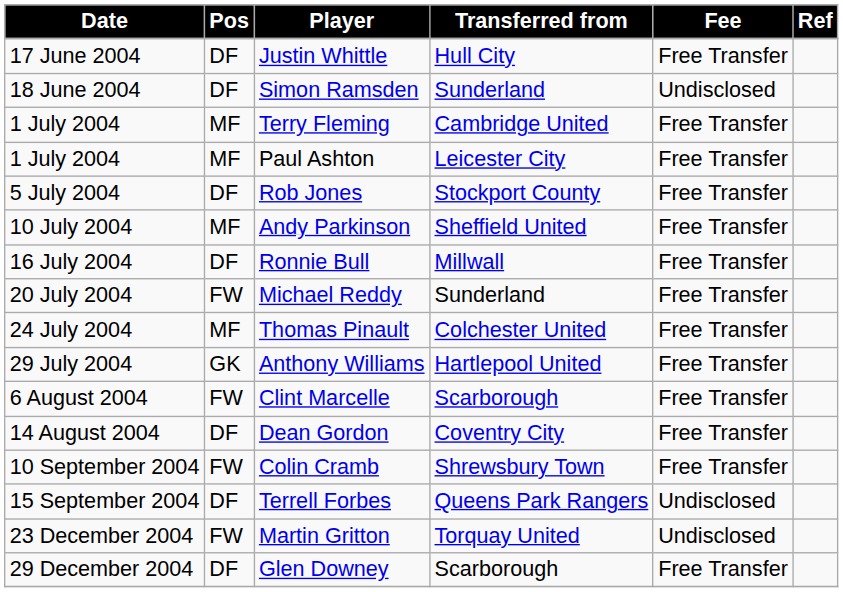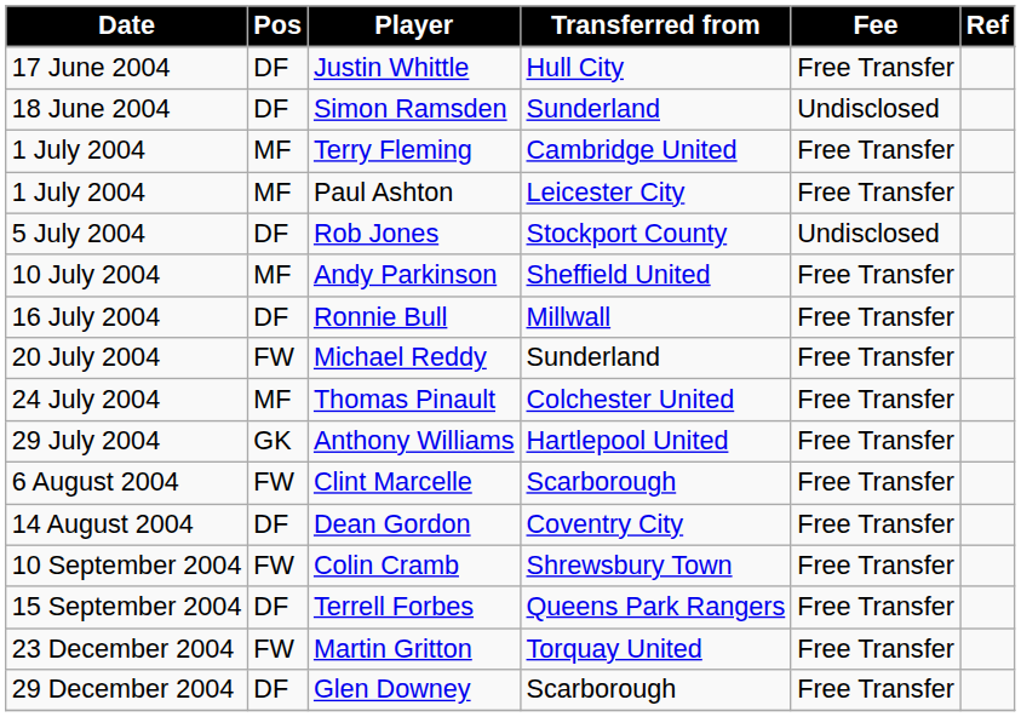Rob Jones | Fee: Free Transfer -> Undisclosed
Terrell Forbes | Fee: Undisclosed -> Free Transfer
Martin Gritton | Fee: Undisclosed -> Free Transfer
